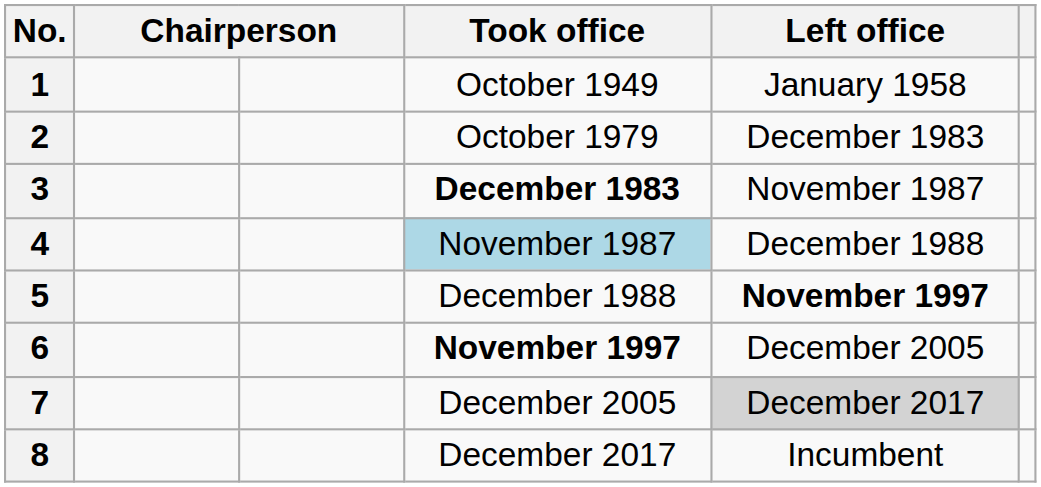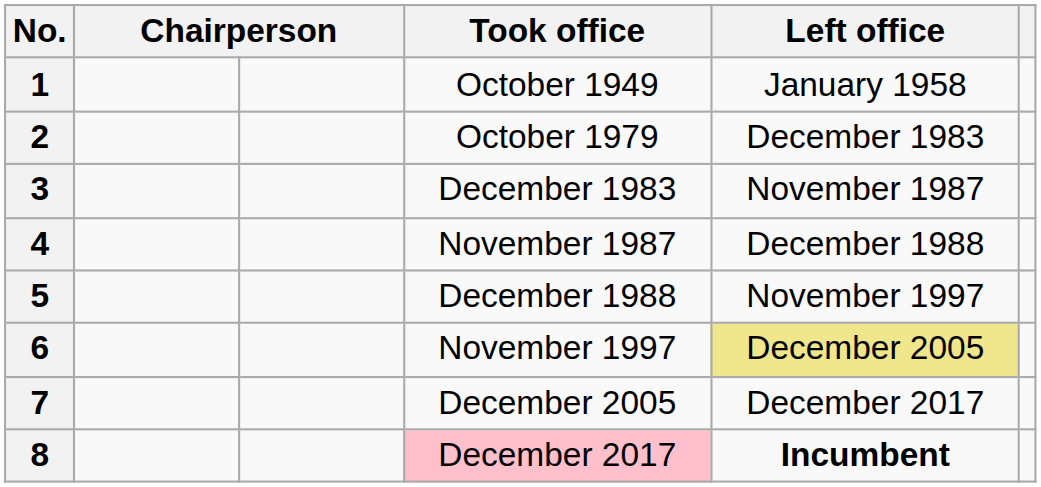3 | Took office: bold -> normal
4 | Took office: lightblue background -> no background
5 | Left office: bold -> normal
6 | Took office: bold -> normal
6 | Left office: no background -> khaki background
7 | Left office: lightgrey background -> no background
8 | Took office: no background -> pink background
8 | Left office: normal -> bold
